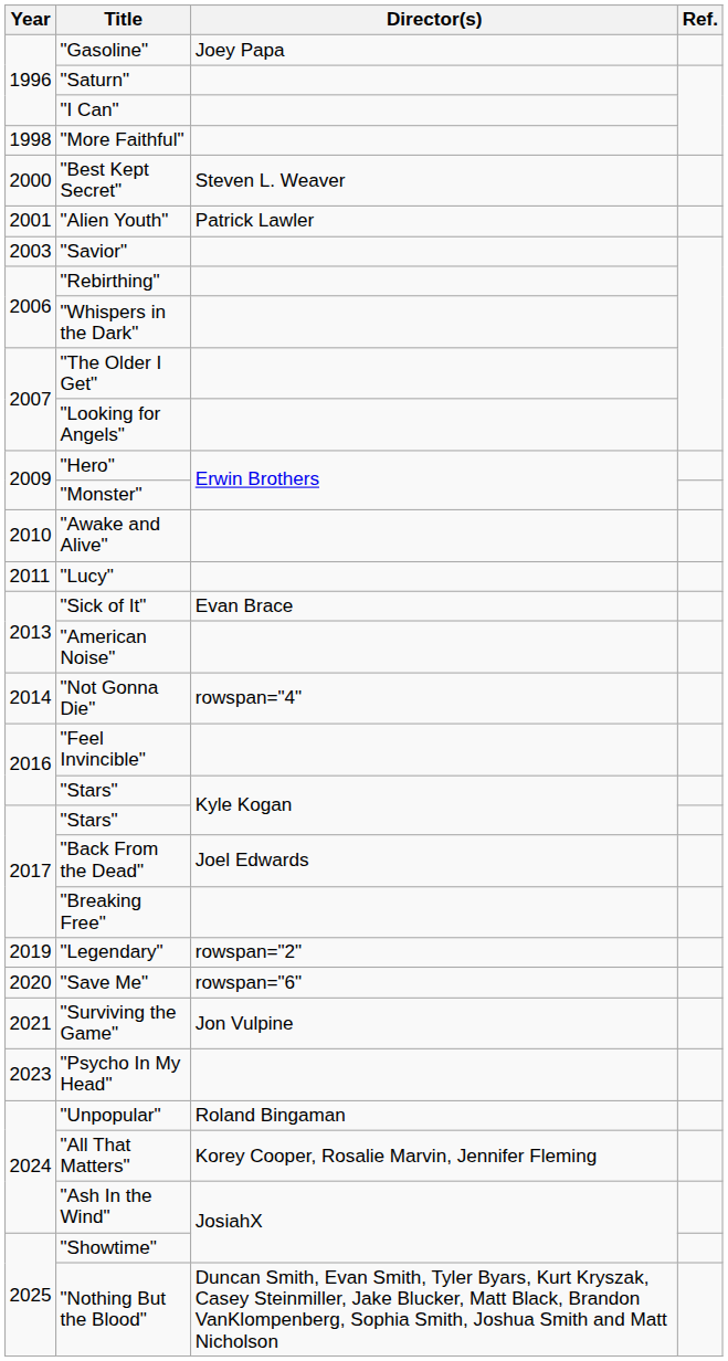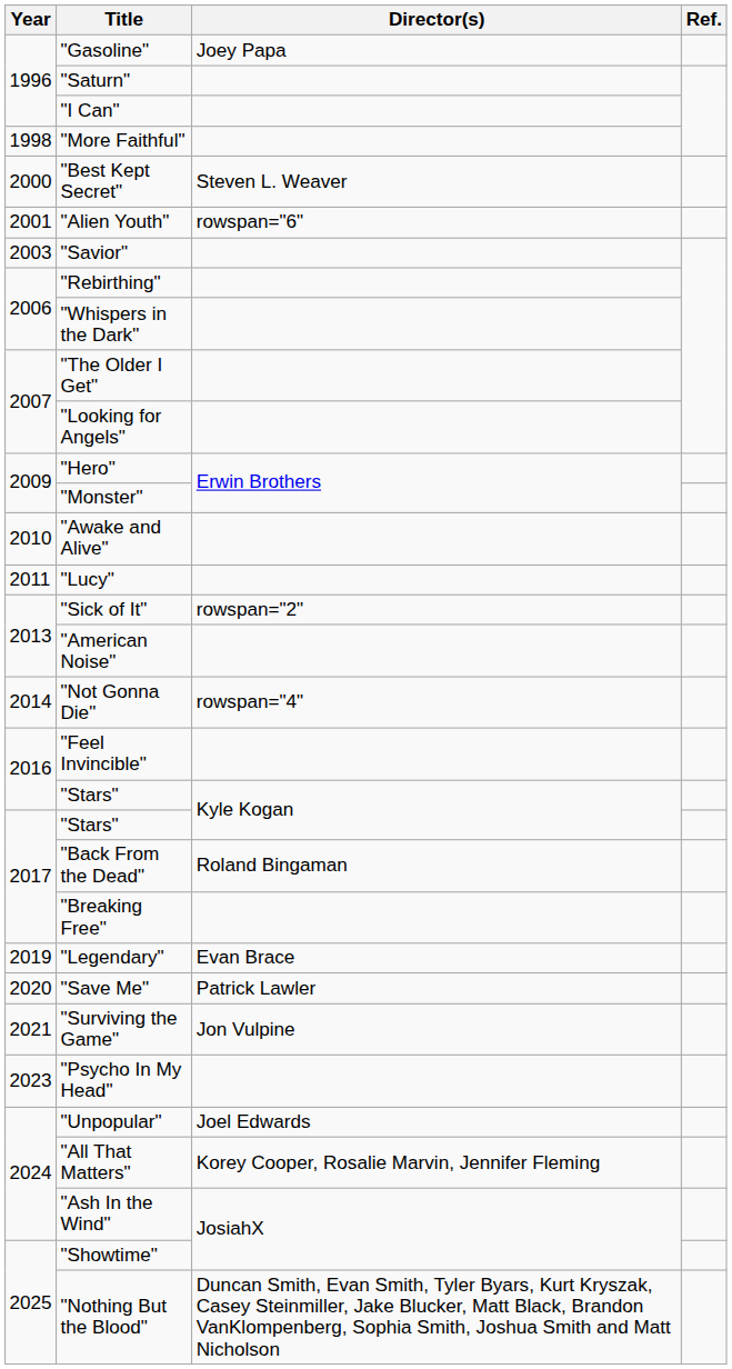"Alien Youth" | Director(s): Patrick Lawler -> rowspan="6"
"Sick of It" | Director(s): Evan Brace -> rowspan="2"
"Back From the Dead" | Director(s): Joel Edwards -> Roland Bingaman
"Legendary" | Director(s): rowspan="2" -> Evan Brace
"Save Me" | Director(s): rowspan="6" -> Patrick Lawler
"Unpopular" | Director(s): Roland Bingaman -> Joel Edwards
